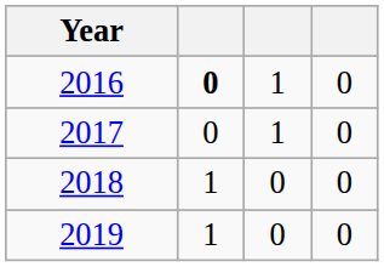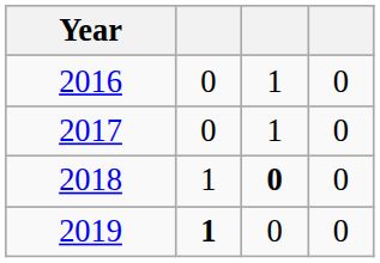2016 | column 2: bold -> normal
2018 | column 3: normal -> bold
2019 | column 2: normal -> bold
